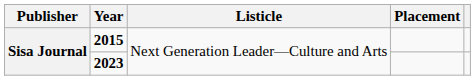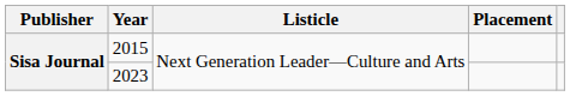2015 | Year: bold -> normal
2023 | Year: bold -> normal
